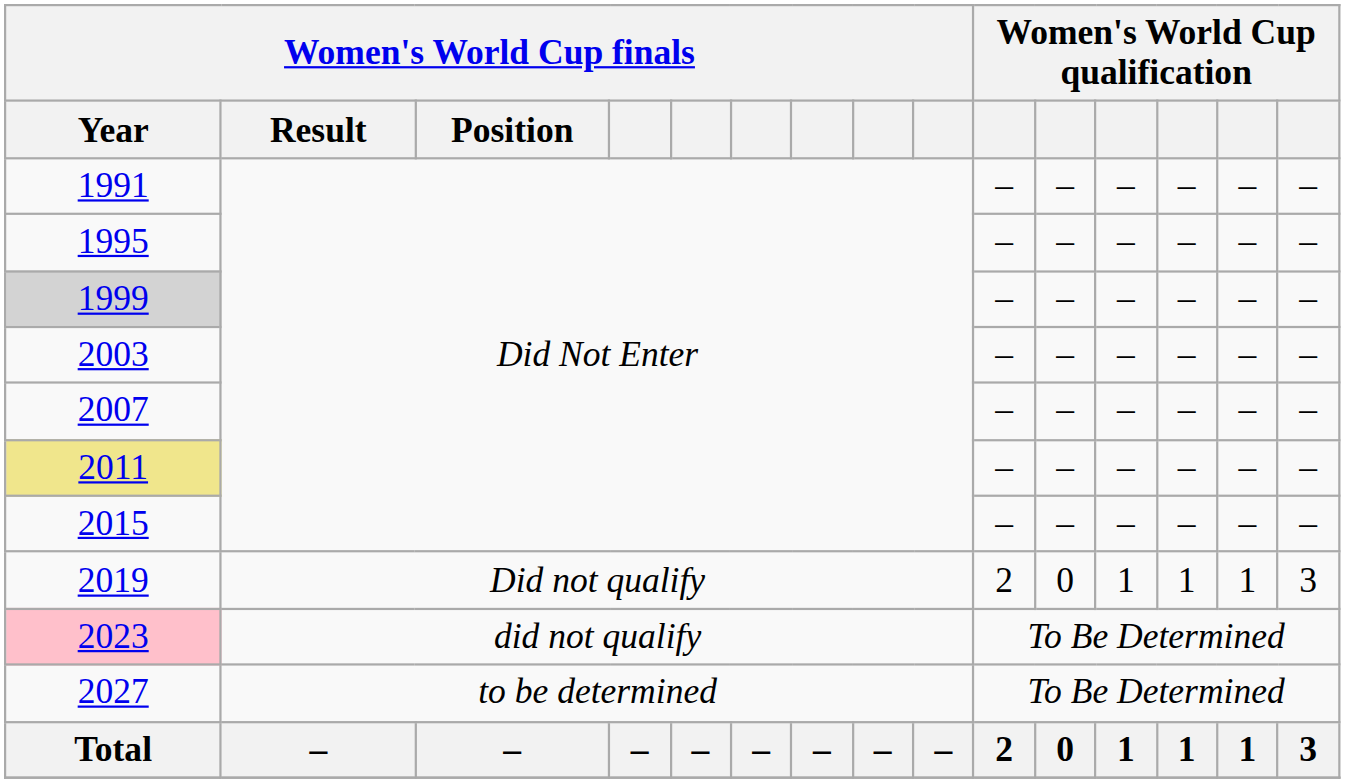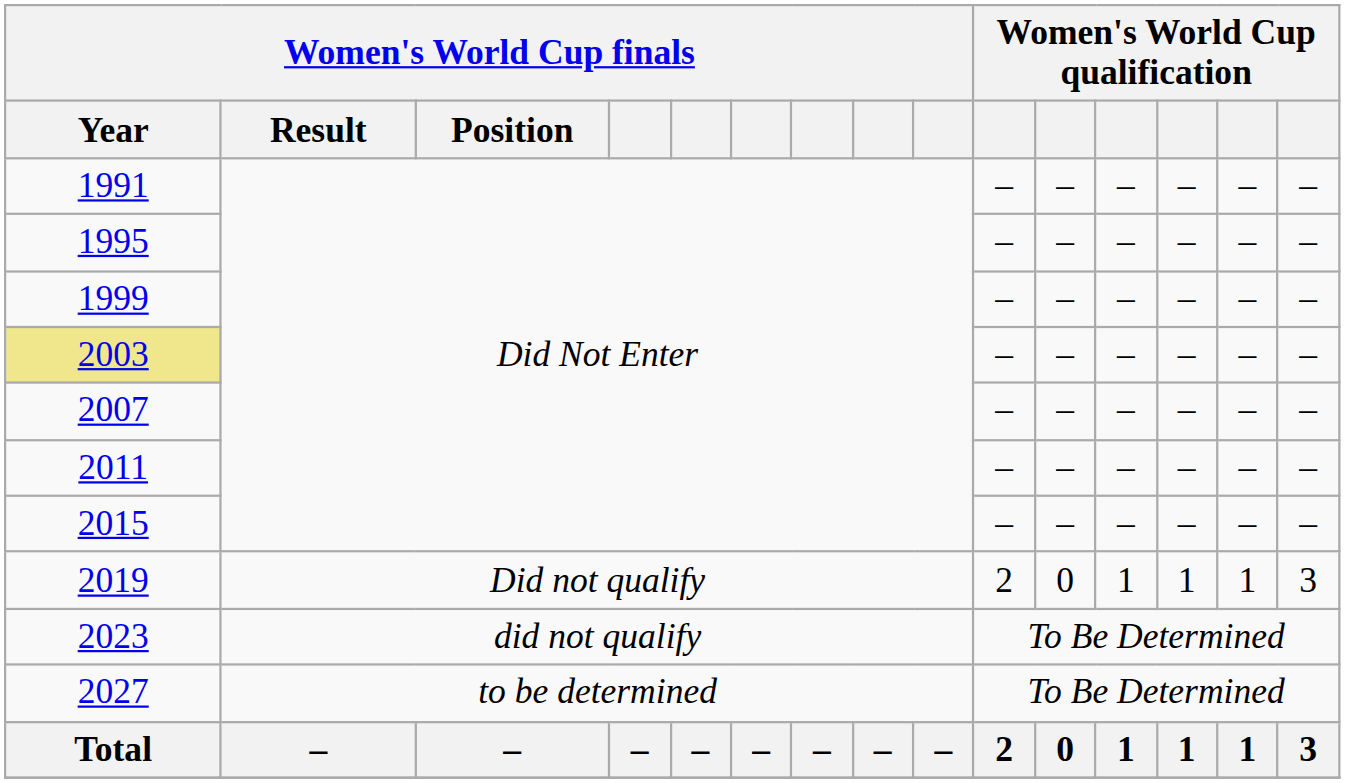1999 | Women's World Cup finals / Year: lightgrey background -> no background
2003 | Women's World Cup finals / Year: no background -> khaki background
2011 | Women's World Cup finals / Year: khaki background -> no background
2023 | Women's World Cup finals / Year: pink background -> no background
